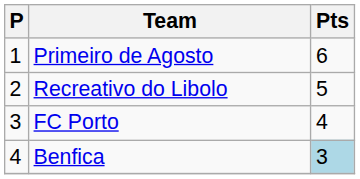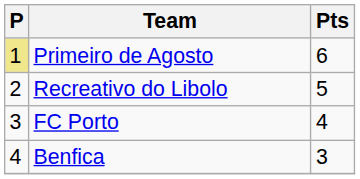Primeiro de Agosto | P: no background -> khaki background
Benfica | Pts: lightblue background -> no background
